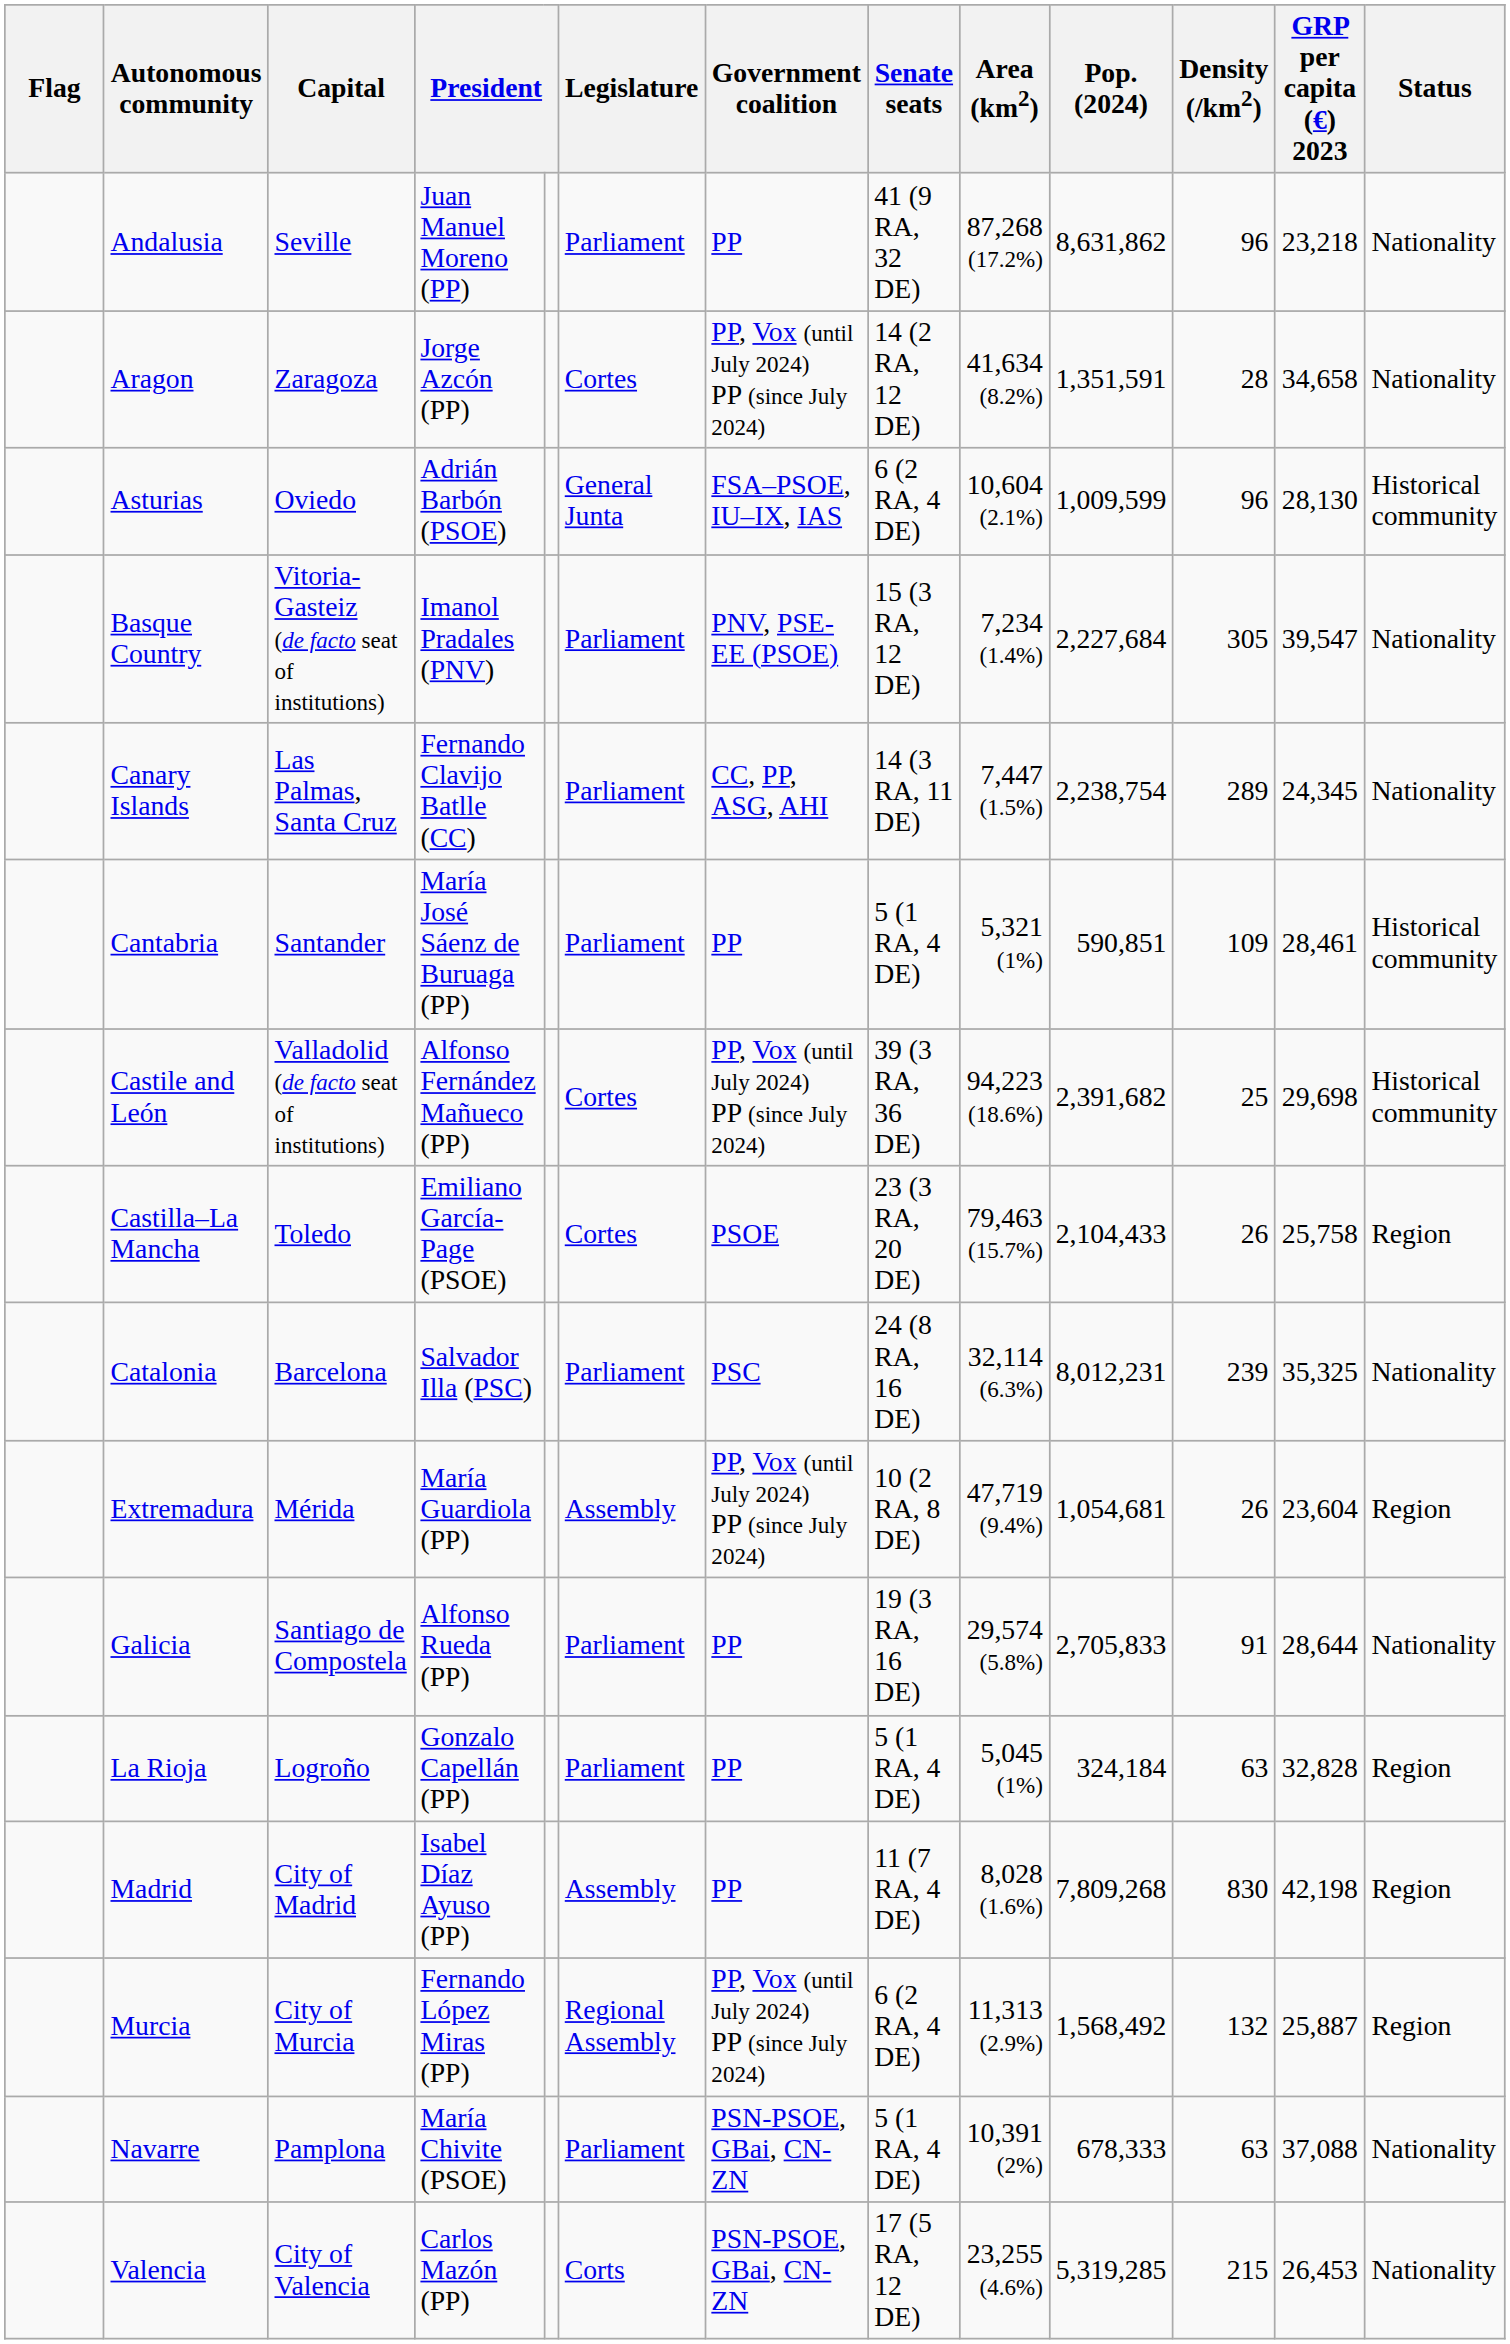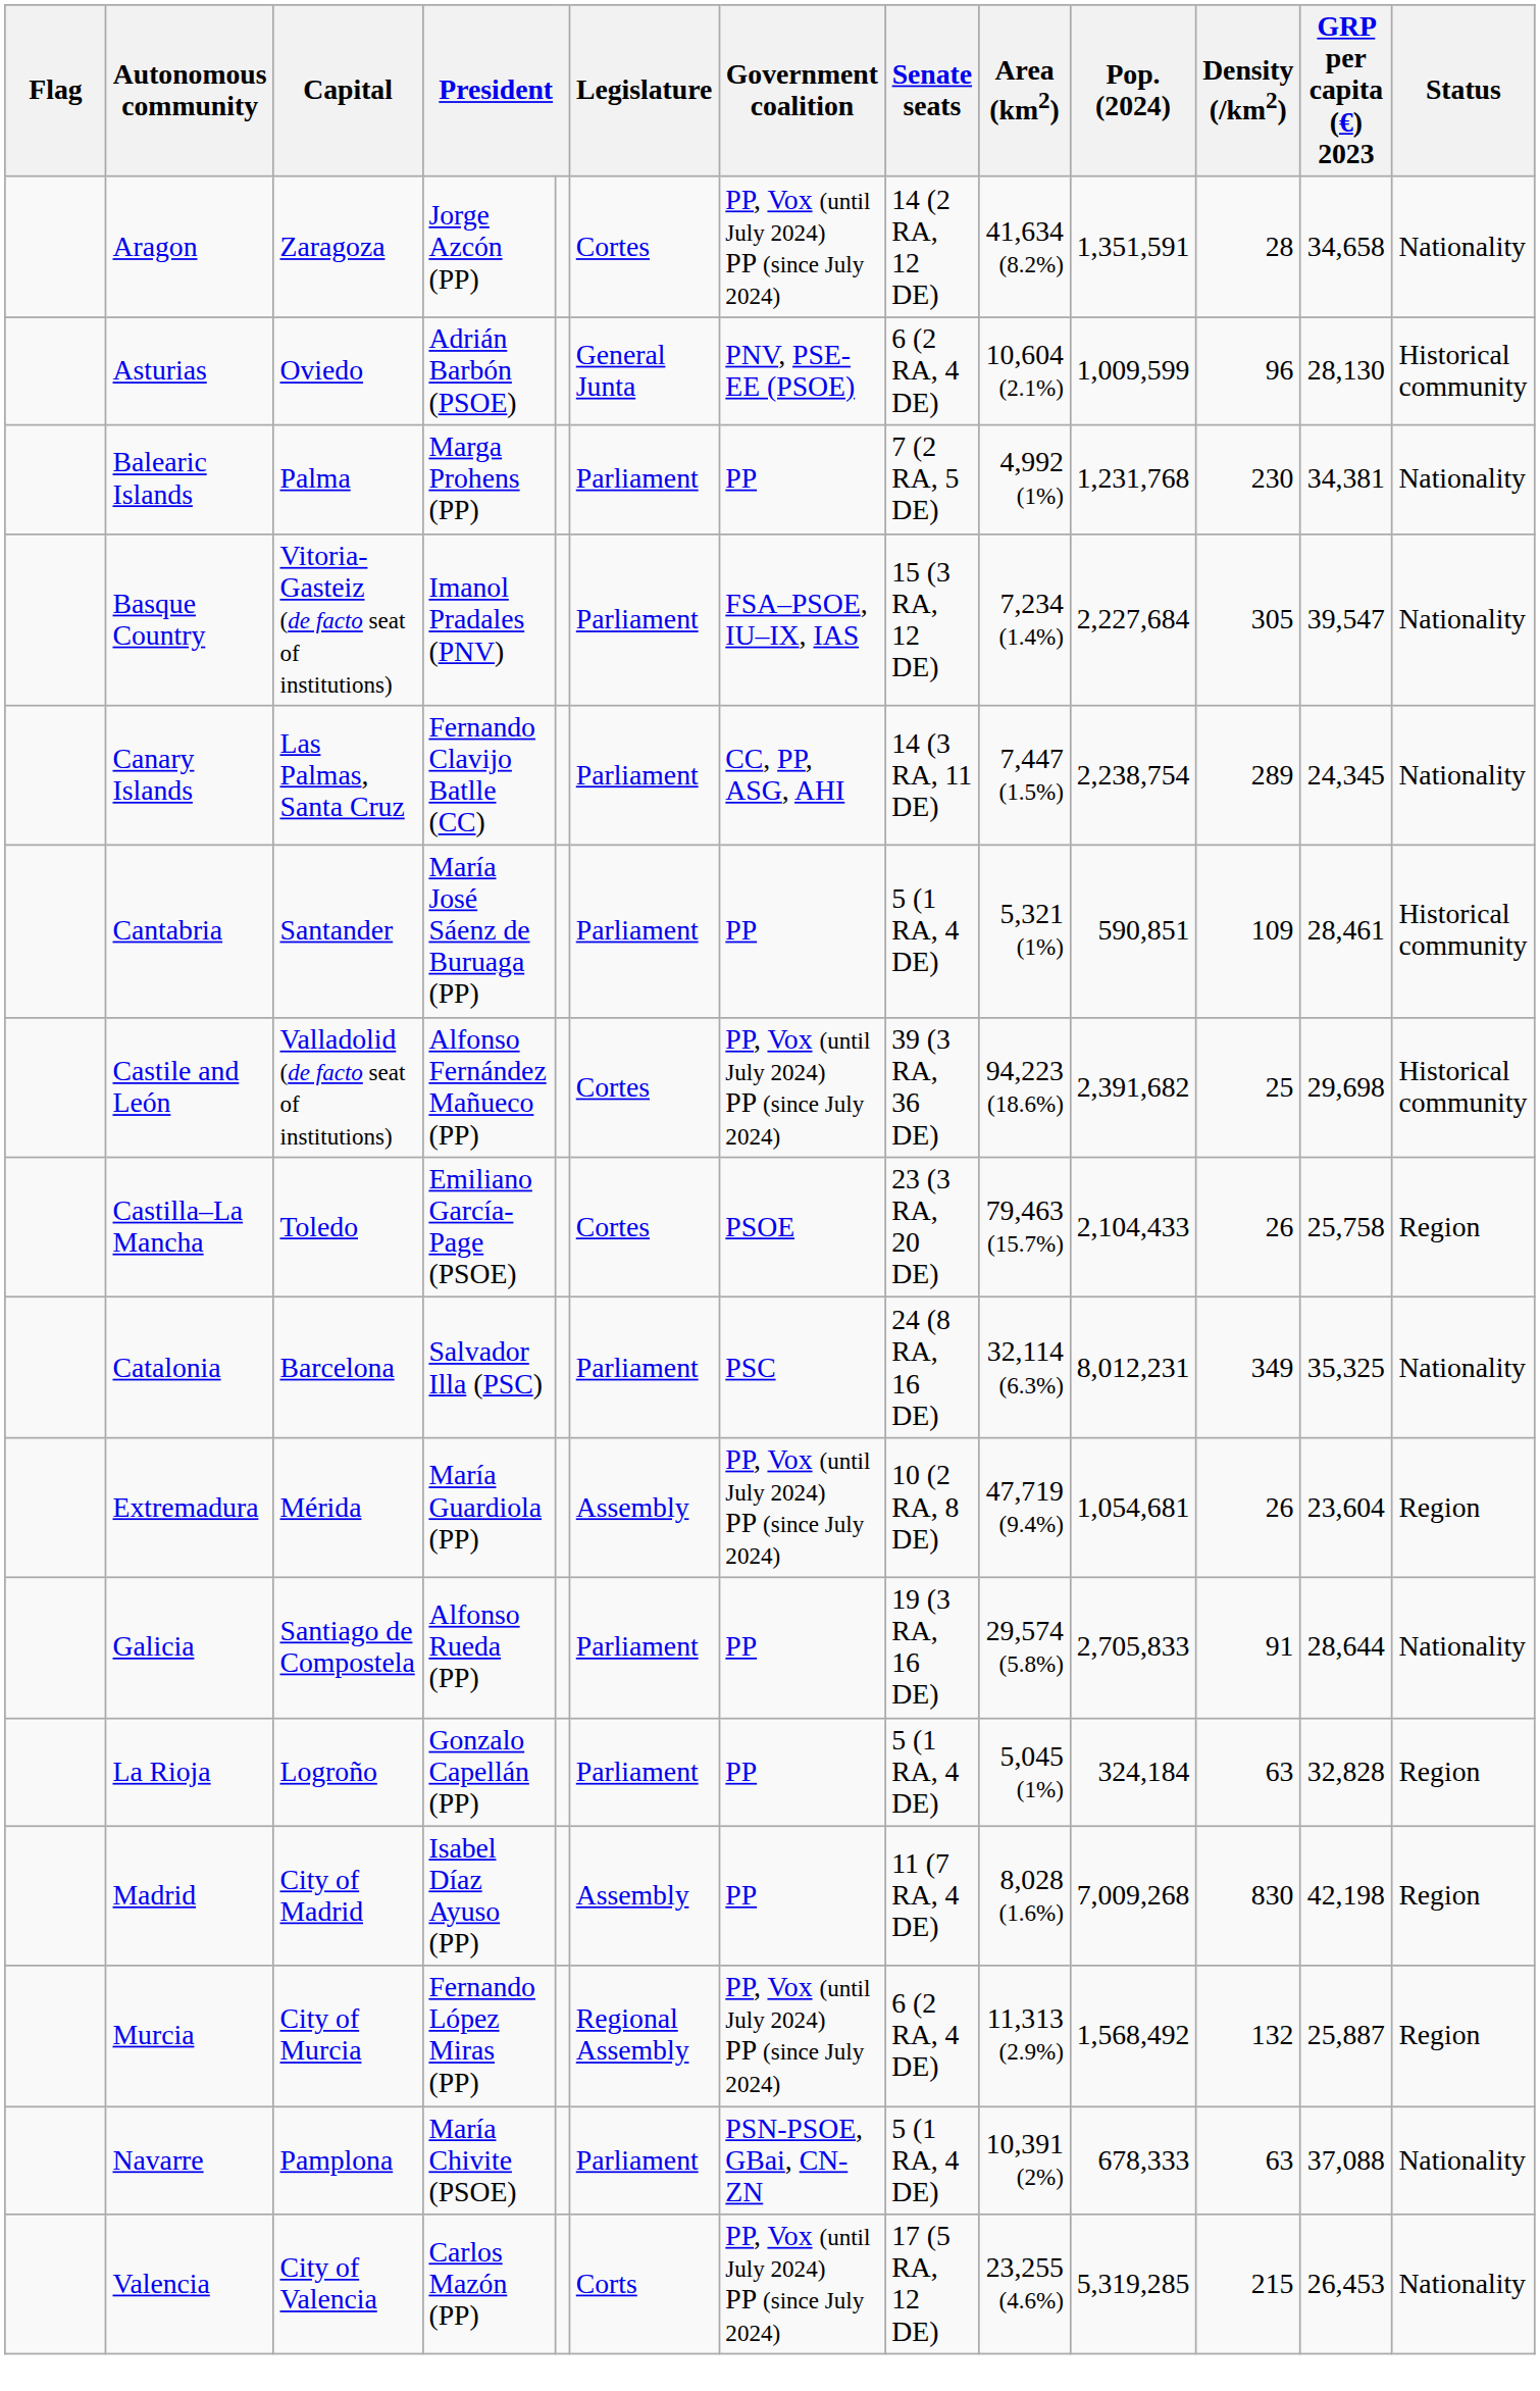- row: Andalusia | Seville | Juan Manuel Moreno (PP) | Parliament | PP | 41 (9 RA, 32 DE) | 87,268 (17.2%) | 8,631,862 | 96 | 23,218 | Nationality
Asturias | Government coalition: FSA–PSOE, IU–IX, IAS -> PNV, PSE-EE (PSOE)
+ row: Balearic Islands | Palma | Marga Prohens (PP) | Parliament | PP | 7 (2 RA, 5 DE) | 4,992 (1%) | 1,231,768 | 230 | 34,381 | Nationality
Basque Country | Government coalition: PNV, PSE-EE (PSOE) -> FSA–PSOE, IU–IX, IAS
Catalonia | Density (/km2): 239 -> 349
Madrid | Pop. (2024): 7,809,268 -> 7,009,268
Valencia | Government coalition: PSN-PSOE, GBai, CN-ZN -> PP, Vox (until July 2024) PP (since July 2024)
